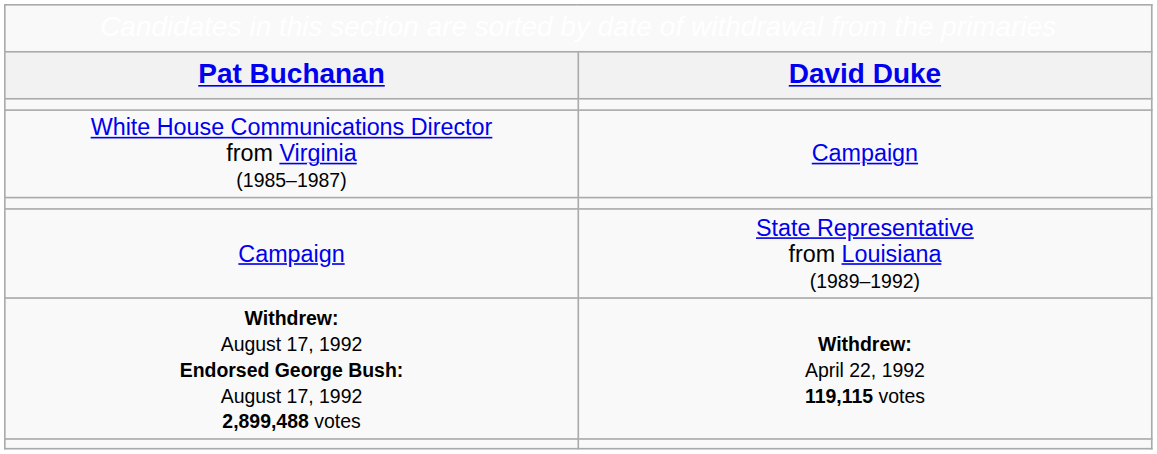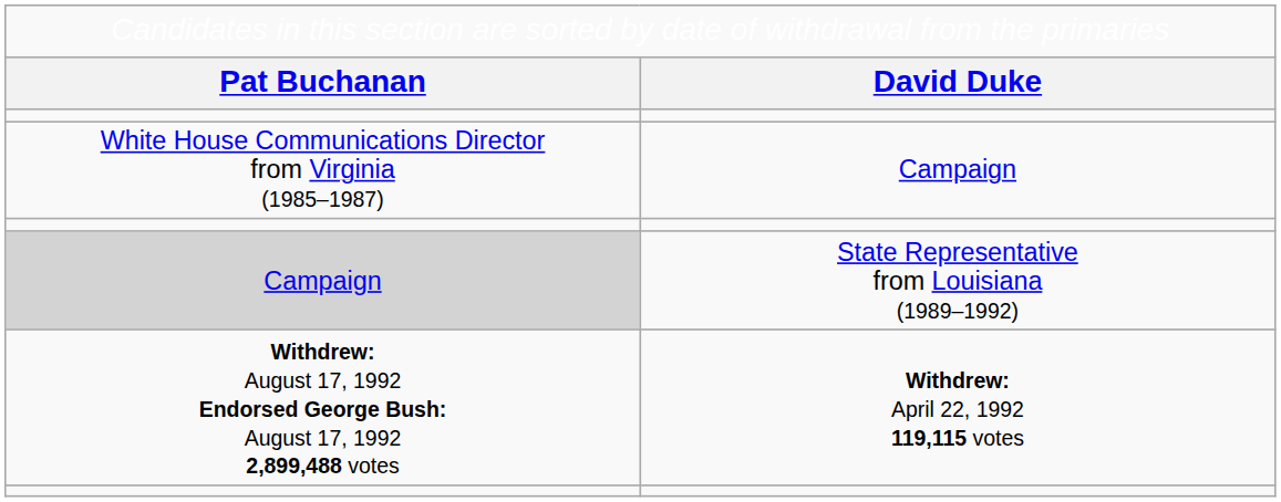row 6 | column 1: no background -> lightgrey background
